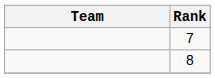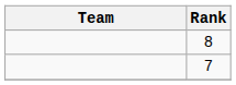rows swapped: 7 <-> 8
